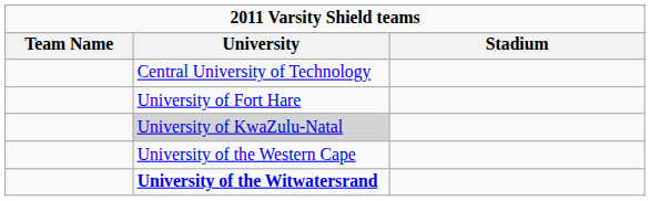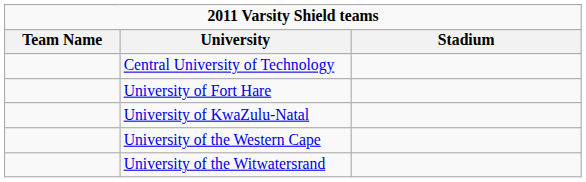University of KwaZulu-Natal | University: lightgrey background -> no background
University of the Witwatersrand | University: bold -> normal
